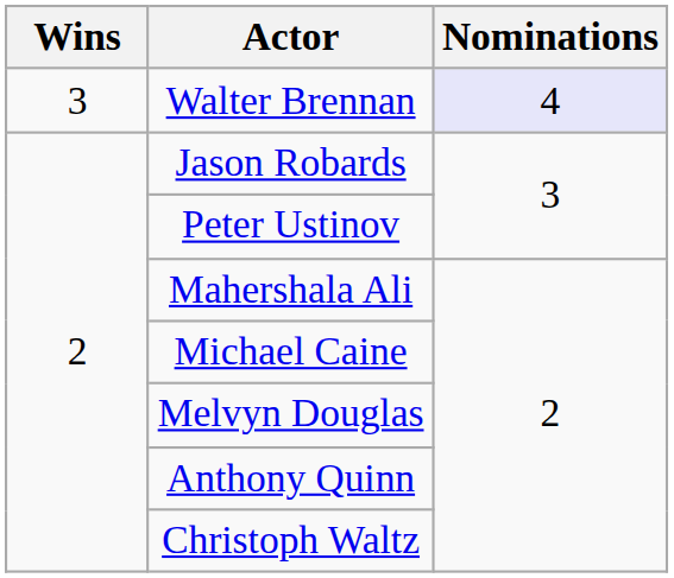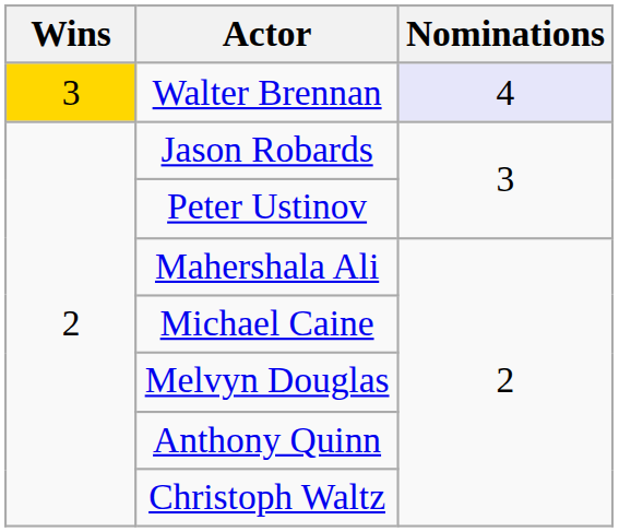Walter Brennan | Wins: no background -> gold background
